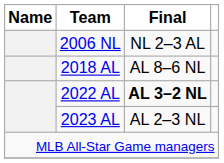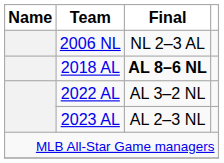2018 AL | Final: normal -> bold
2022 AL | Final: bold -> normal
